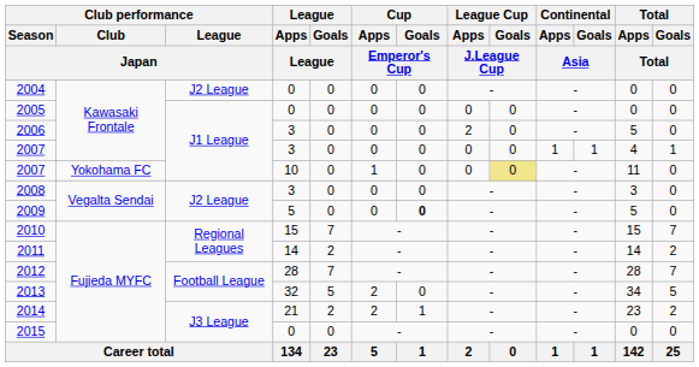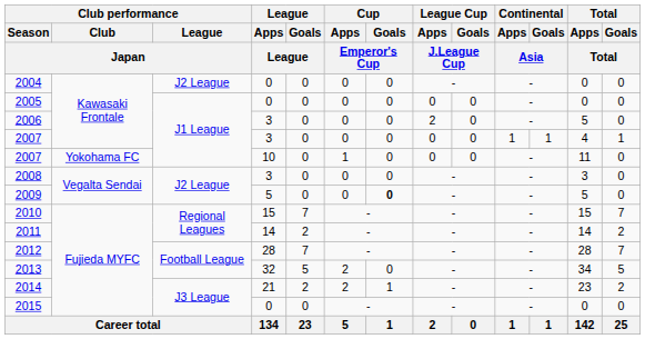2007 / 10 | League Cup / Goals / J.League Cup: khaki background -> no background
